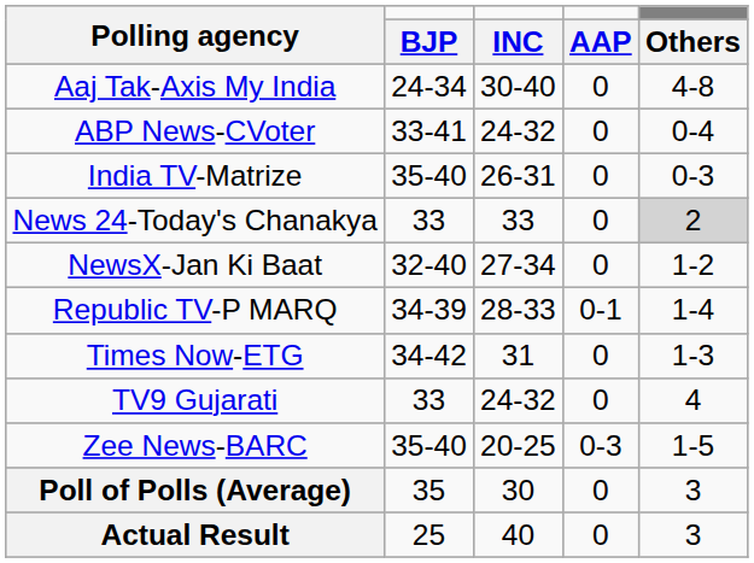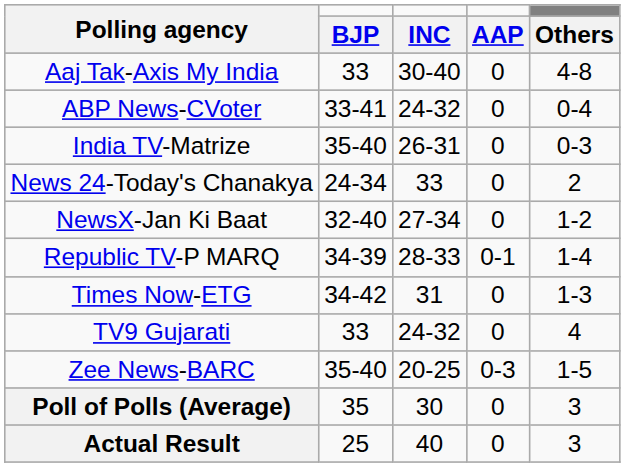Aaj Tak-Axis My India | BJP: 24-34 -> 33
News 24-Today's Chanakya | BJP: 33 -> 24-34
News 24-Today's Chanakya | Others: lightgrey background -> no background
